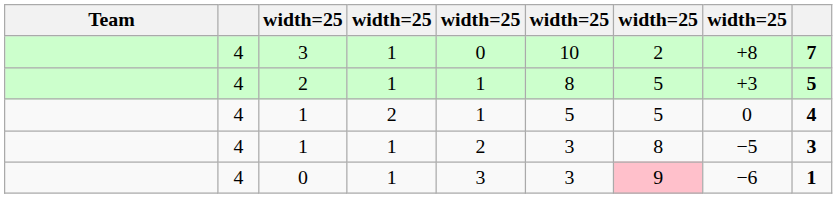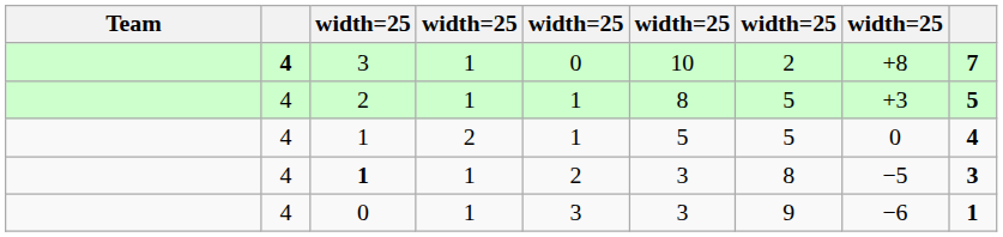row 2 | column 2: normal -> bold
row 5 | column 3: normal -> bold
row 6 | column 7: pink background -> no background
